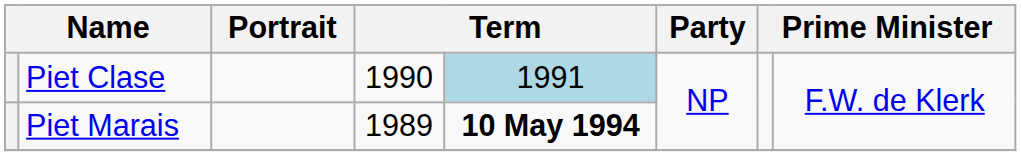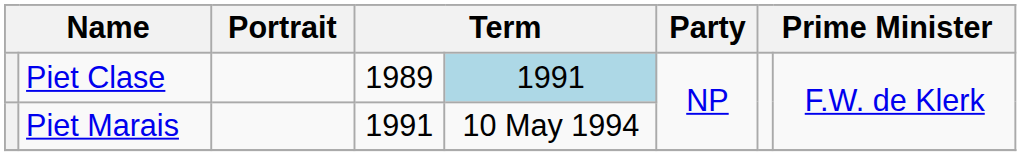Piet Clase | column 4: 1990 -> 1989
Piet Marais | column 4: 1989 -> 1991
Piet Marais | column 5: bold -> normal
